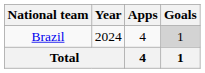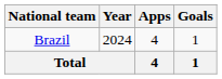Brazil | Goals: lightgrey background -> no background
